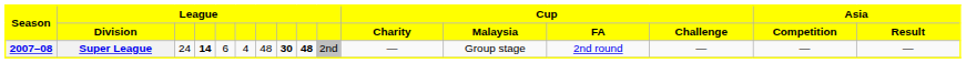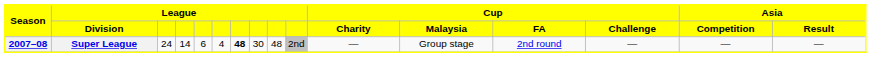Super League | column 4: bold -> normal
Super League | column 7: normal -> bold
Super League | column 8: bold -> normal
Super League | column 9: bold -> normal
